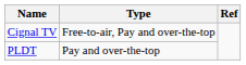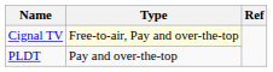Cignal TV | Type: no background -> lightyellow background
